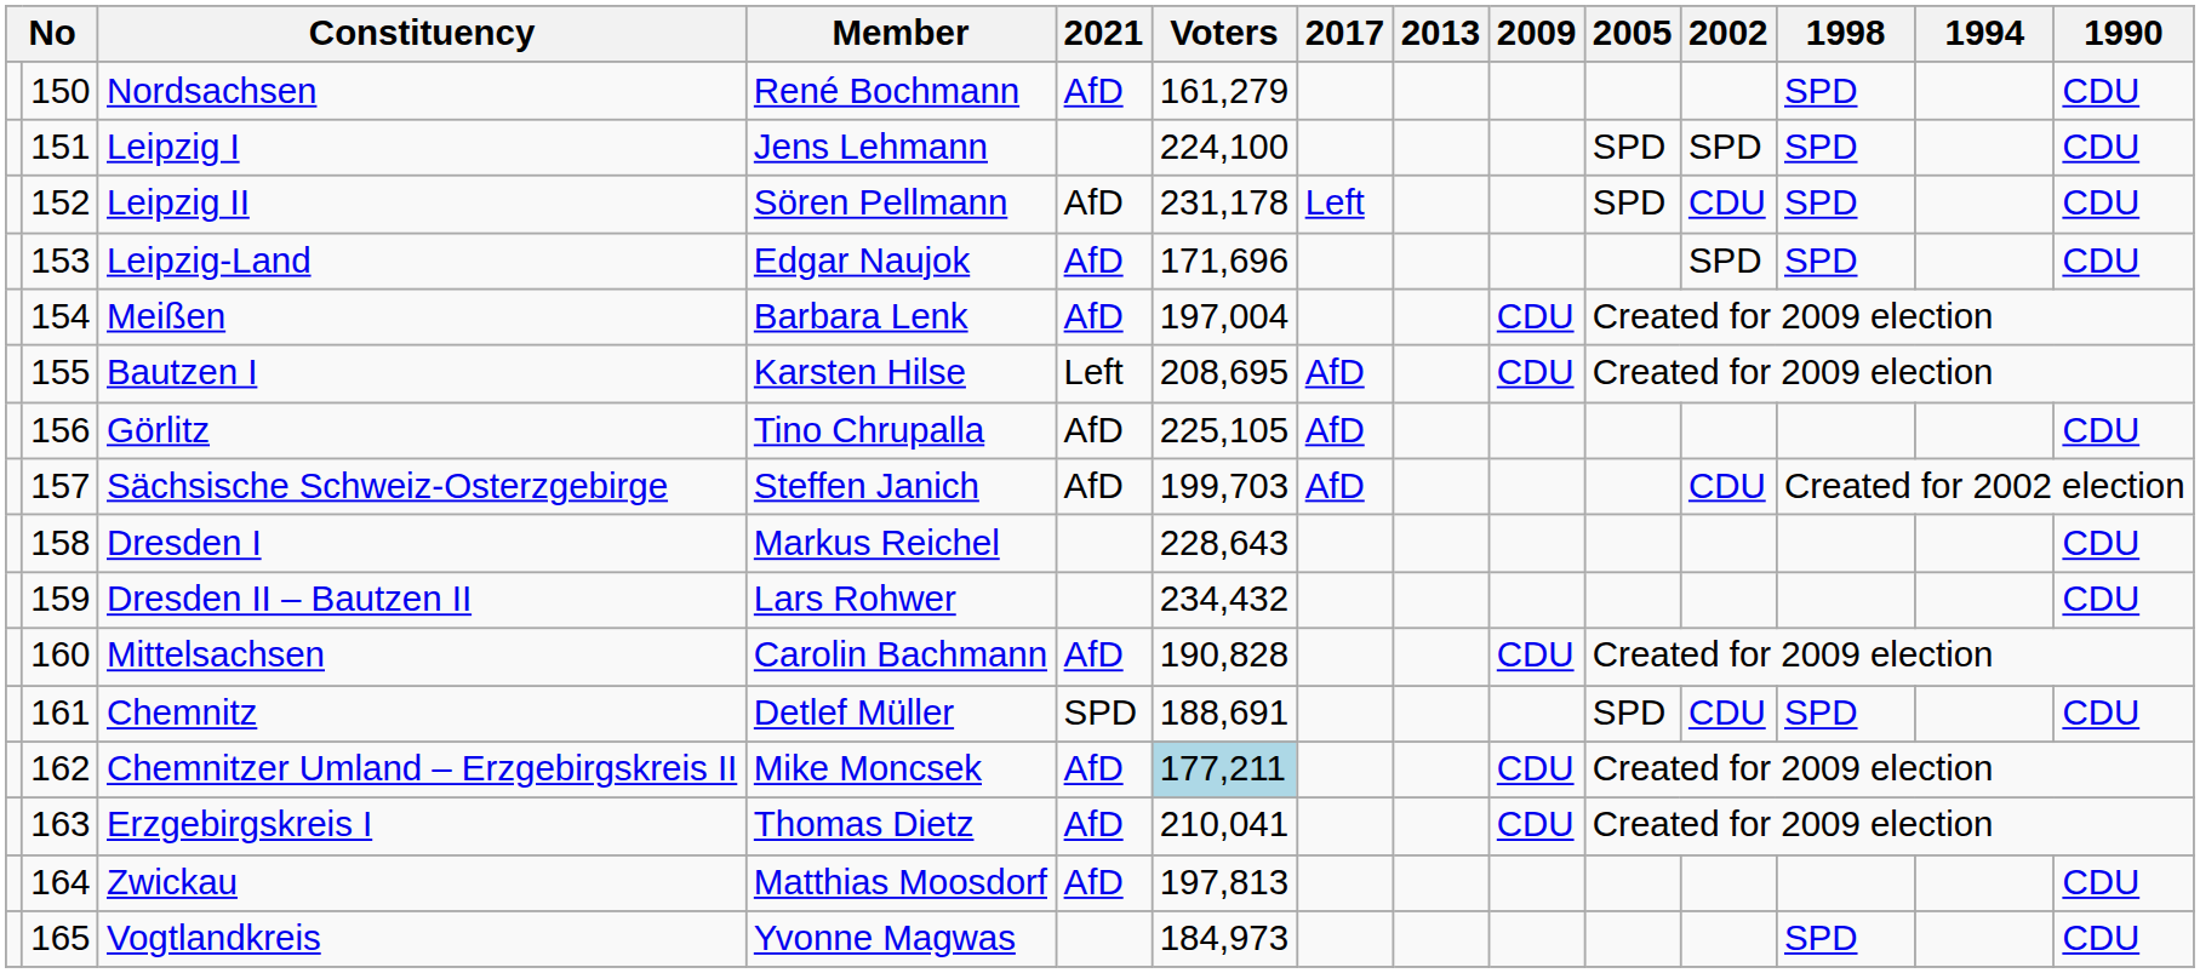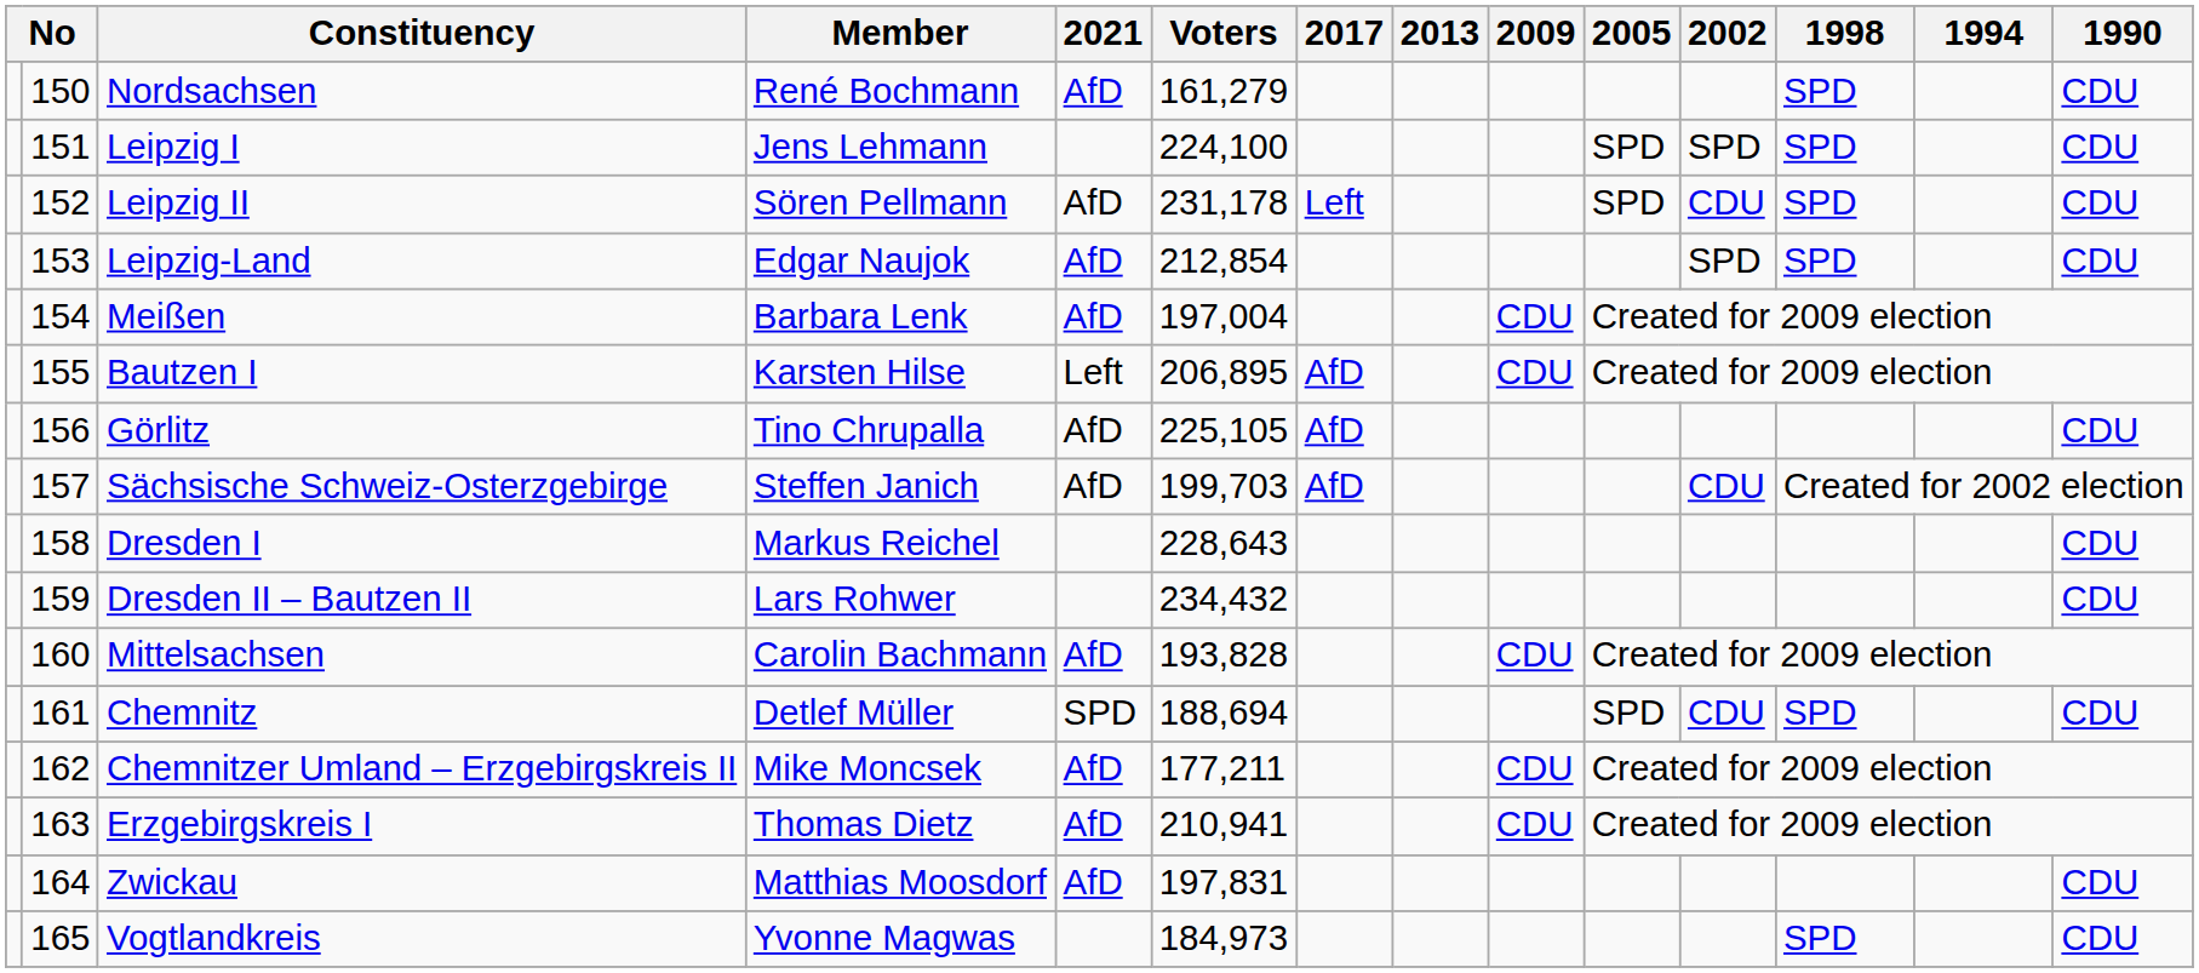Leipzig-Land | Voters: 171,696 -> 212,854
Bautzen I | Voters: 208,695 -> 206,895
Mittelsachsen | Voters: 190,828 -> 193,828
Chemnitz | Voters: 188,691 -> 188,694
Chemnitzer Umland – Erzgebirgskreis II | Voters: lightblue background -> no background
Erzgebirgskreis I | Voters: 210,041 -> 210,941
Zwickau | Voters: 197,813 -> 197,831
